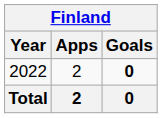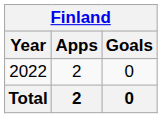2022 | Goals: bold -> normal
